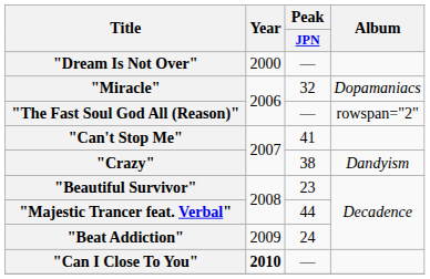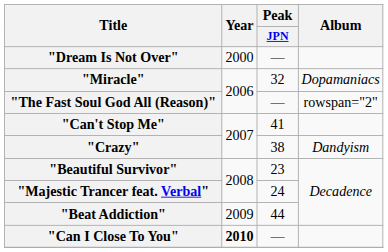"Majestic Trancer feat. Verbal" | Peak / JPN: 44 -> 24
"Beat Addiction" | Peak / JPN: 24 -> 44
